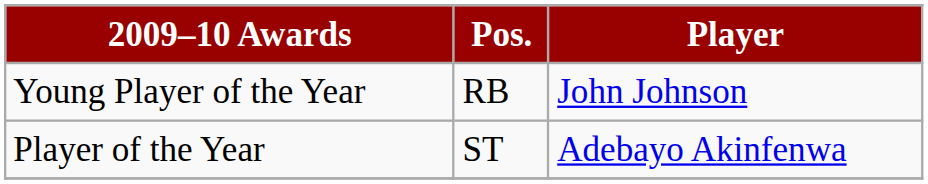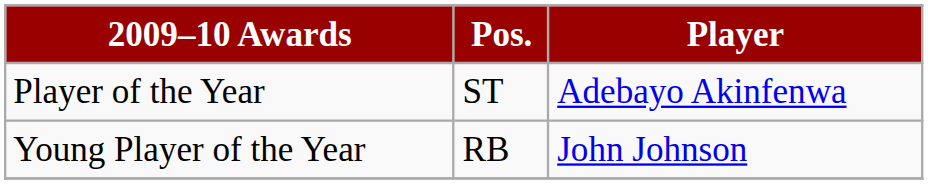rows swapped: Player of the Year <-> Young Player of the Year
